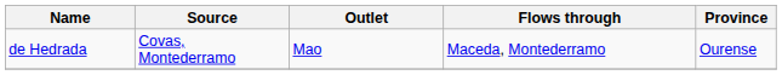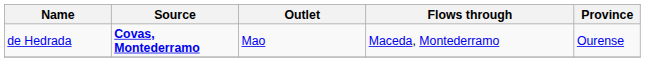de Hedrada | Source: normal -> bold
